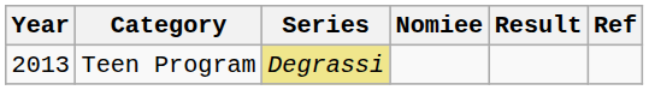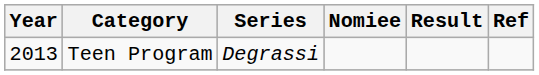Teen Program | Series: khaki background -> no background
